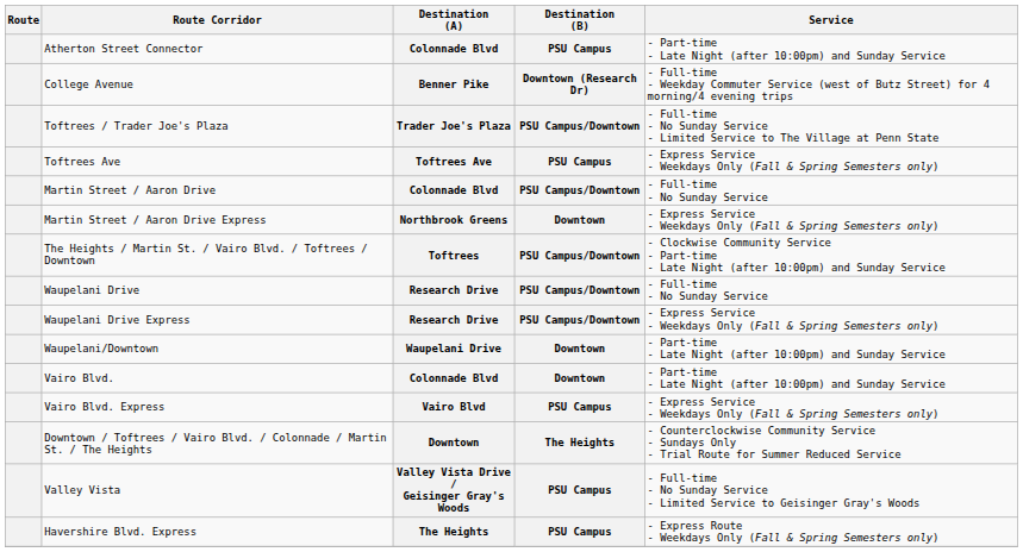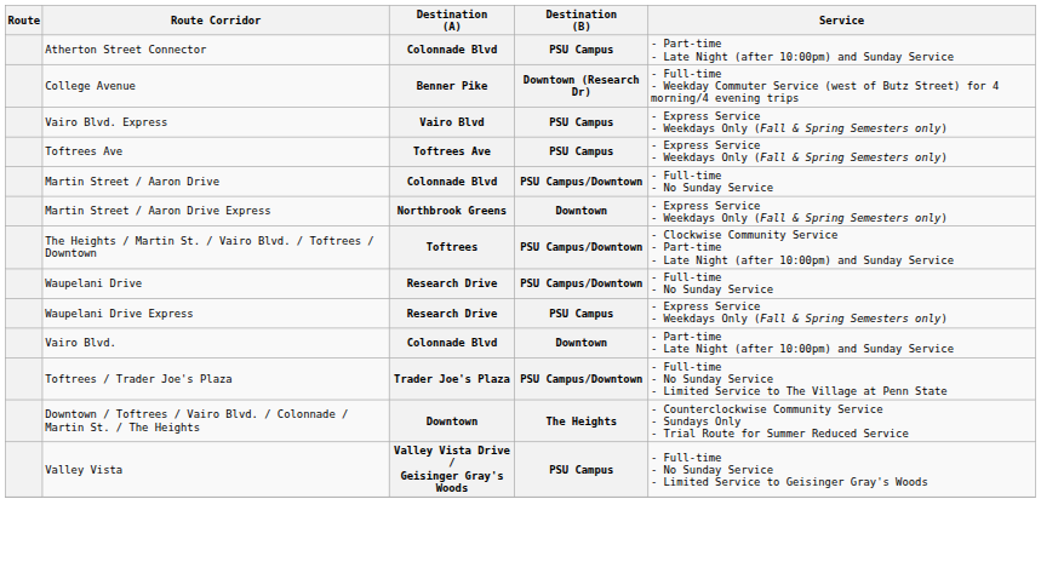rows swapped: Toftrees / Trader Joe's Plaza <-> Vairo Blvd. Express
Waupelani Drive Express | Destination (B): PSU Campus/Downtown -> PSU Campus
- row: Waupelani/Downtown | Waupelani Drive | Downtown | - Part-time - Late Night (after 10:00pm) and Sunday Service
- row: Havershire Blvd. Express | The Heights | PSU Campus | - Express Route - Weekdays Only (Fall & Spring Semesters only)
